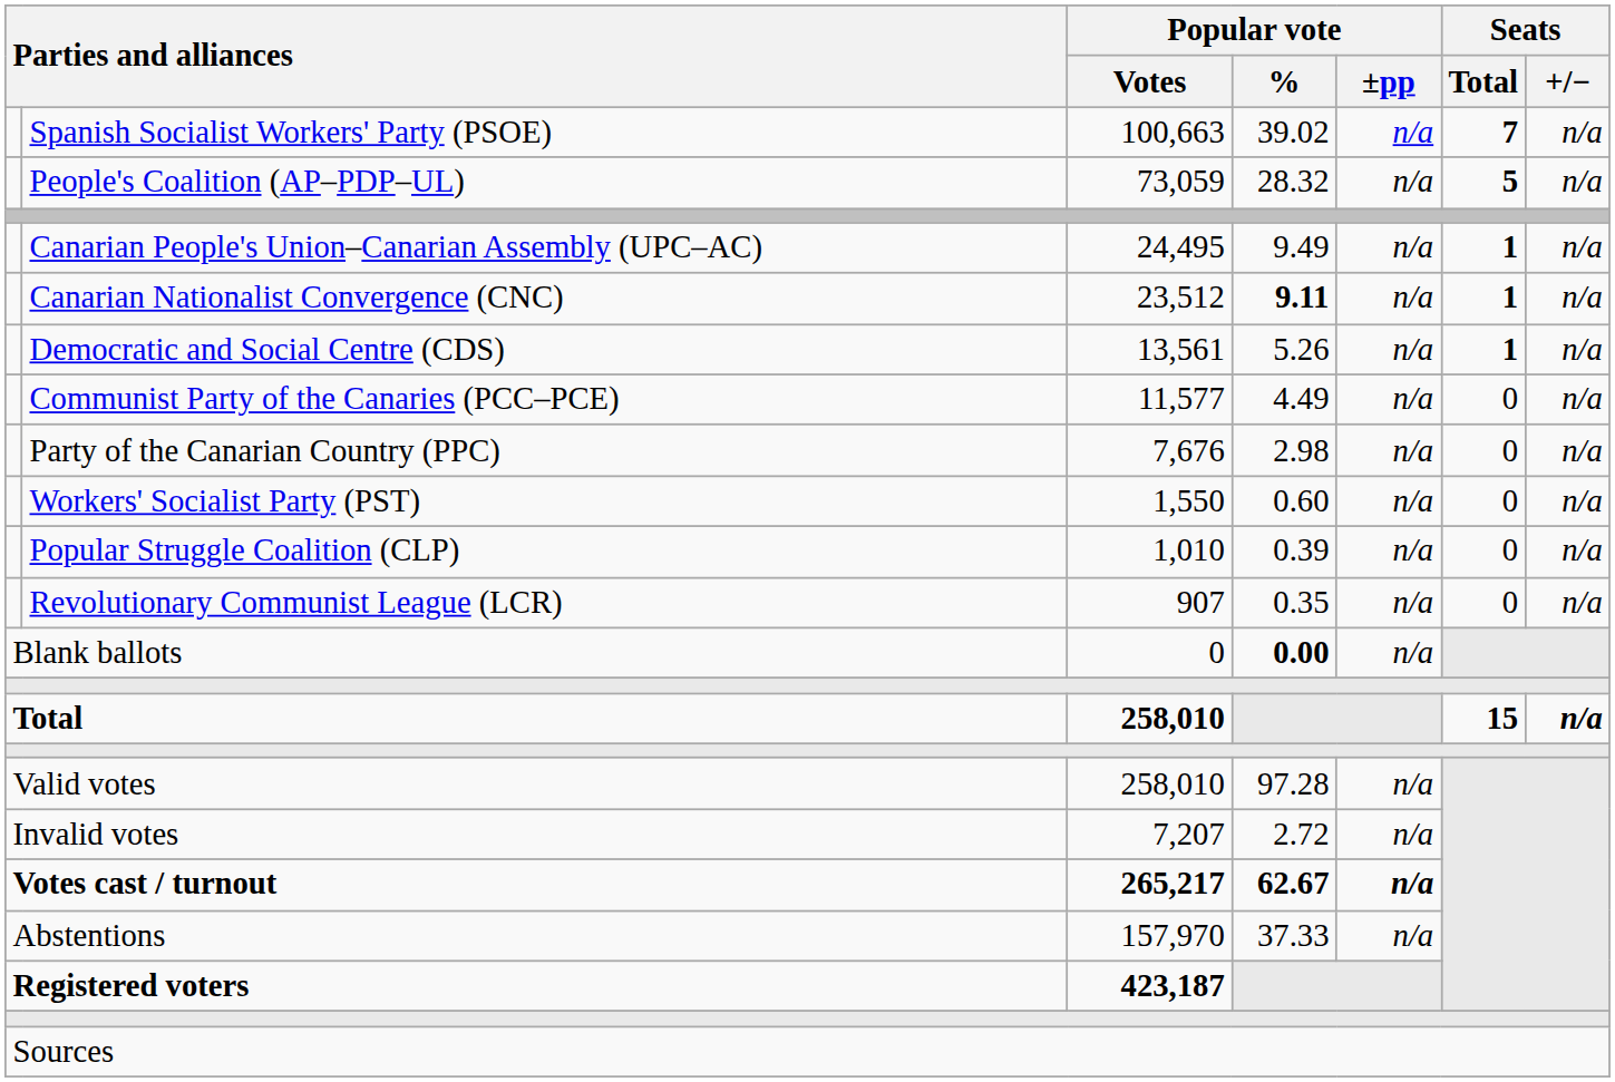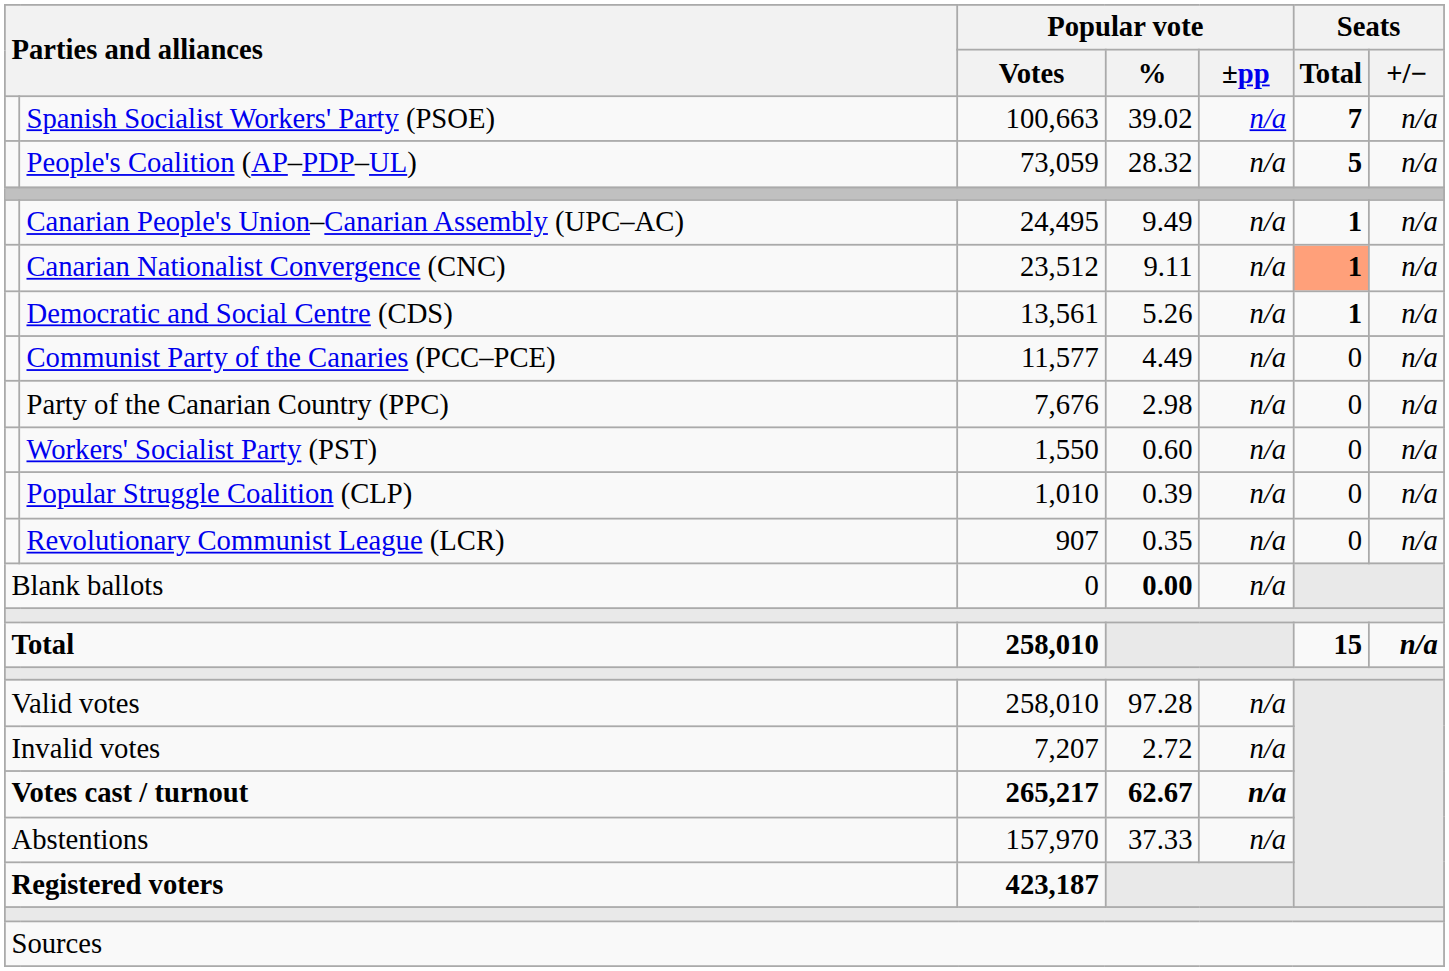Canarian Nationalist Convergence (CNC) | Popular vote / %: bold -> normal
Canarian Nationalist Convergence (CNC) | Seats / Total: no background -> lightsalmon background
